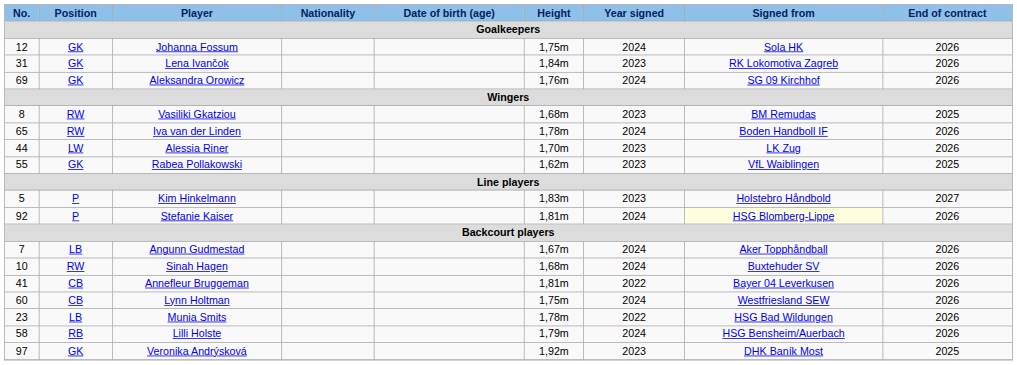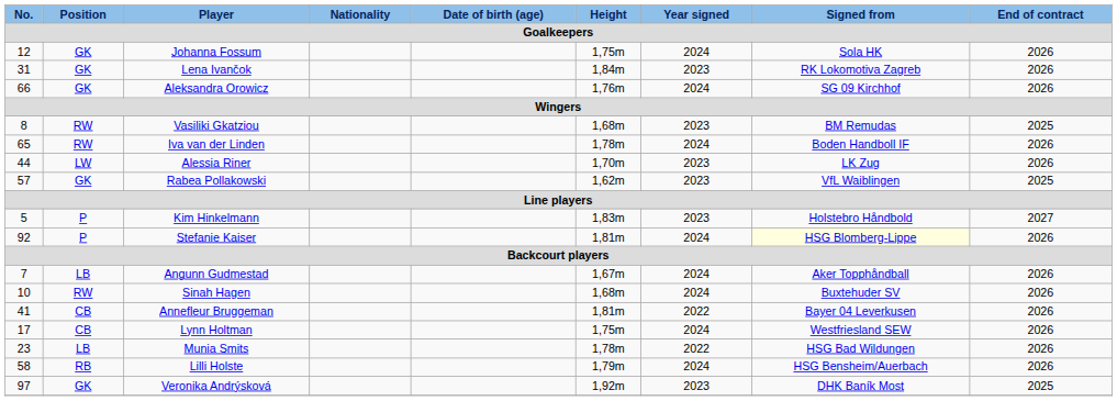Aleksandra Orowicz | No.: 69 -> 66
Rabea Pollakowski | No.: 55 -> 57
Lynn Holtman | No.: 60 -> 17
